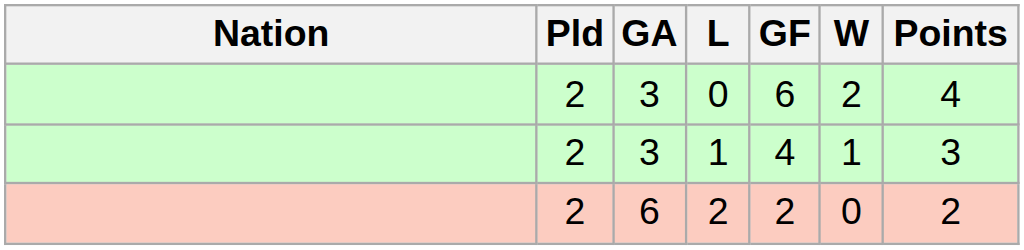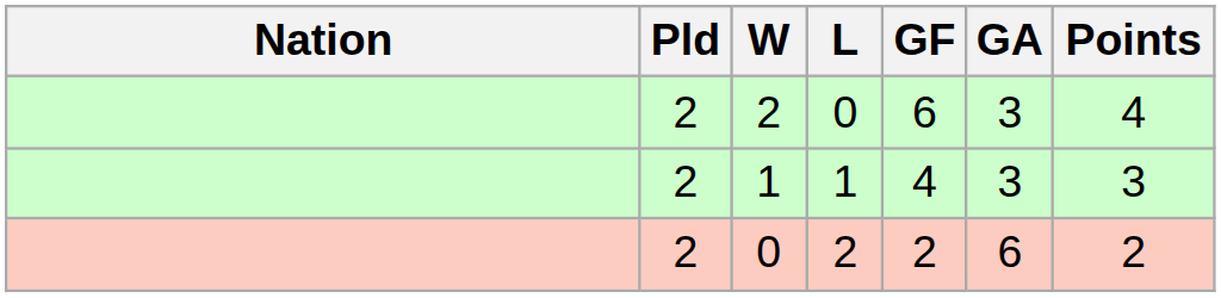columns swapped: W <-> GA
